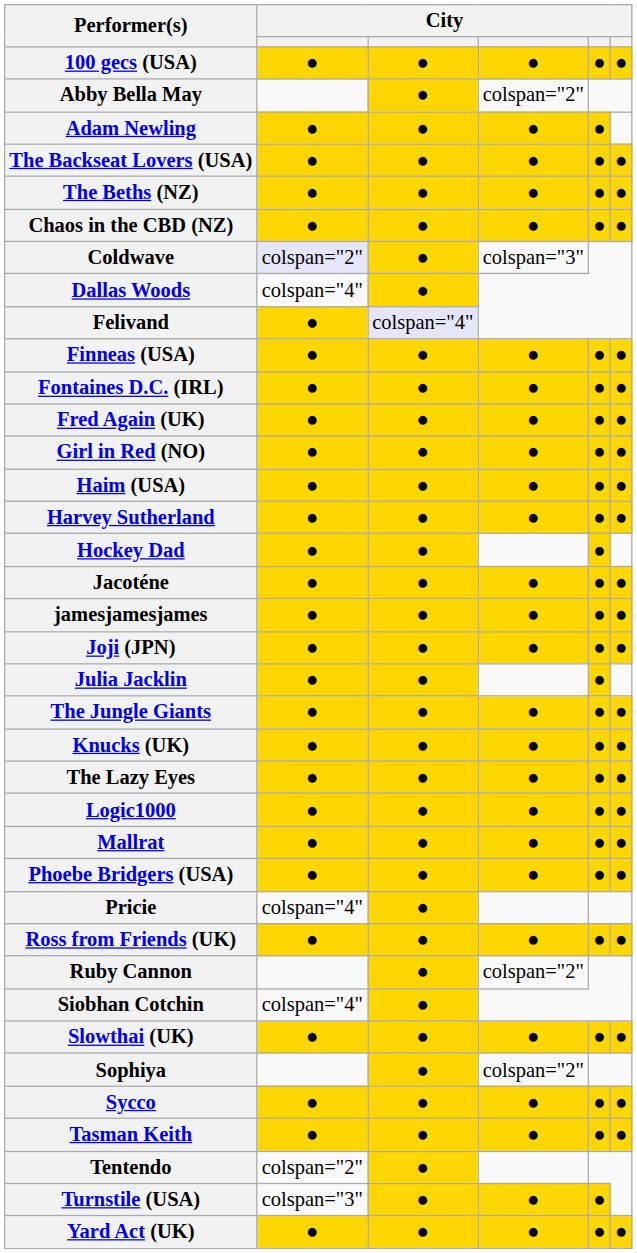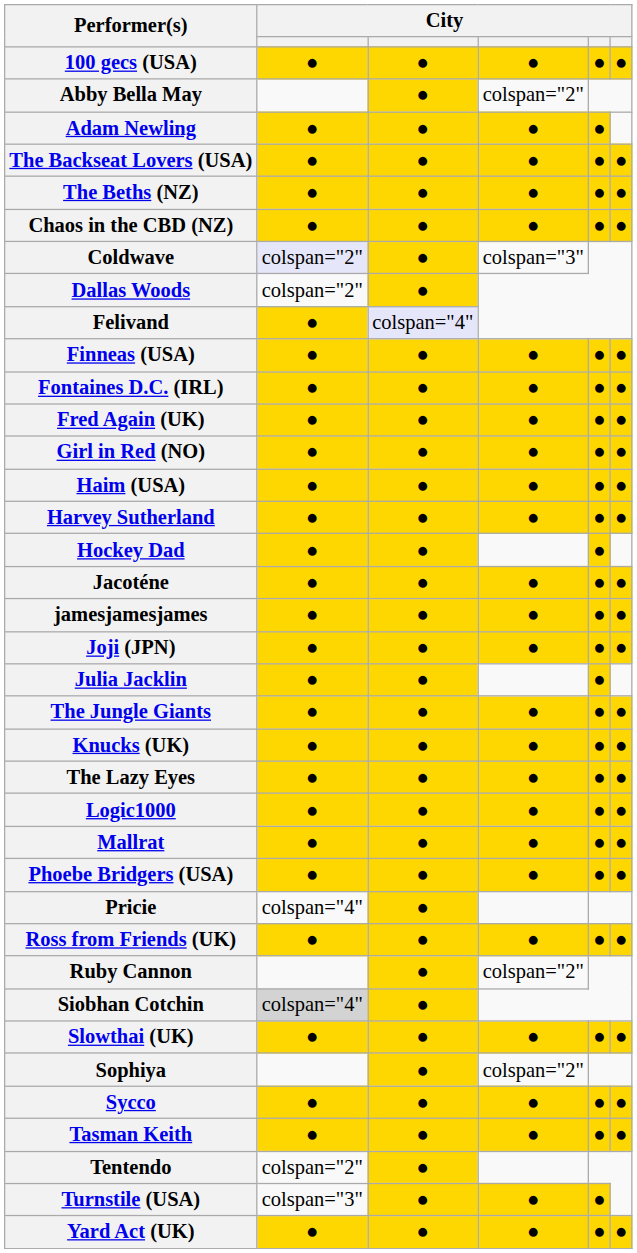Dallas Woods | column 2: colspan="4" -> colspan="2"
Siobhan Cotchin | column 2: no background -> lightgrey background
